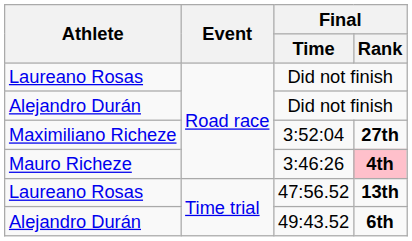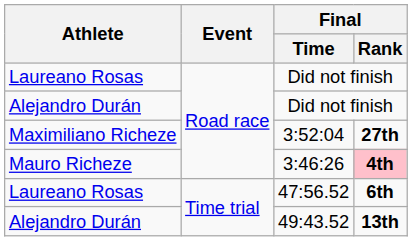47:56.52 | Final / Rank: 13th -> 6th
49:43.52 | Final / Rank: 6th -> 13th
